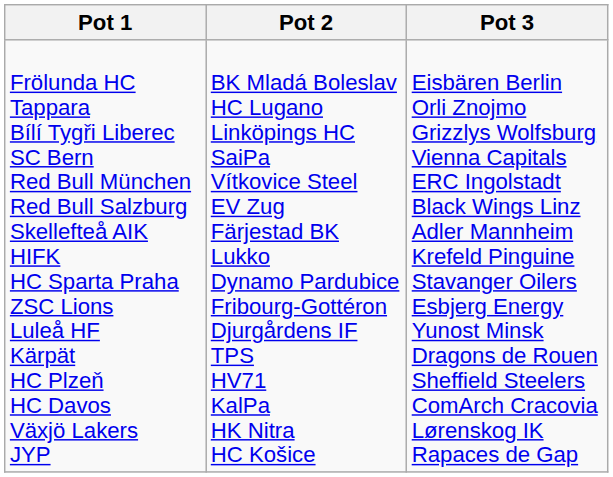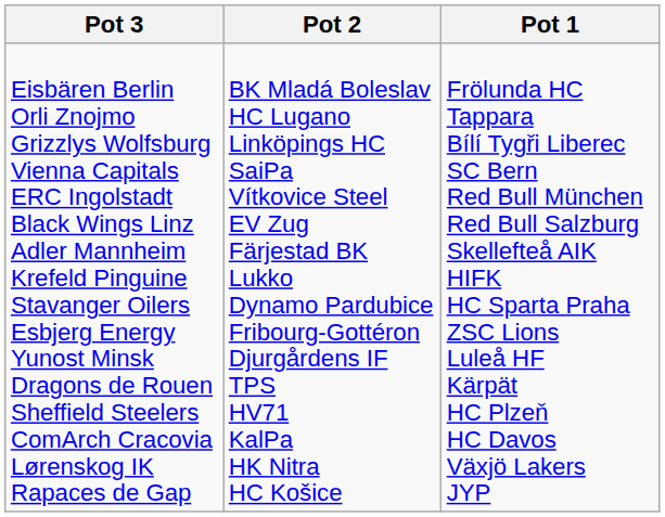columns swapped: Pot 1 <-> Pot 3
